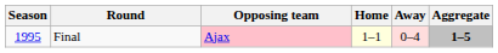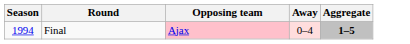- column: Home | 1–1
Final | Season: 1995 -> 1994
